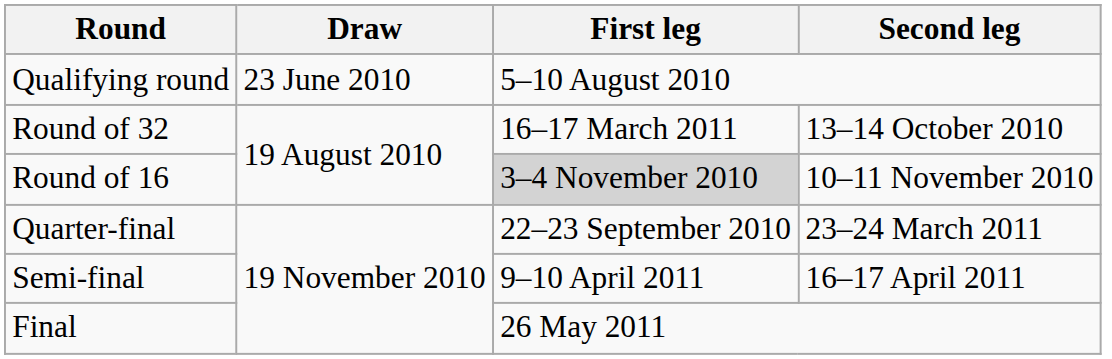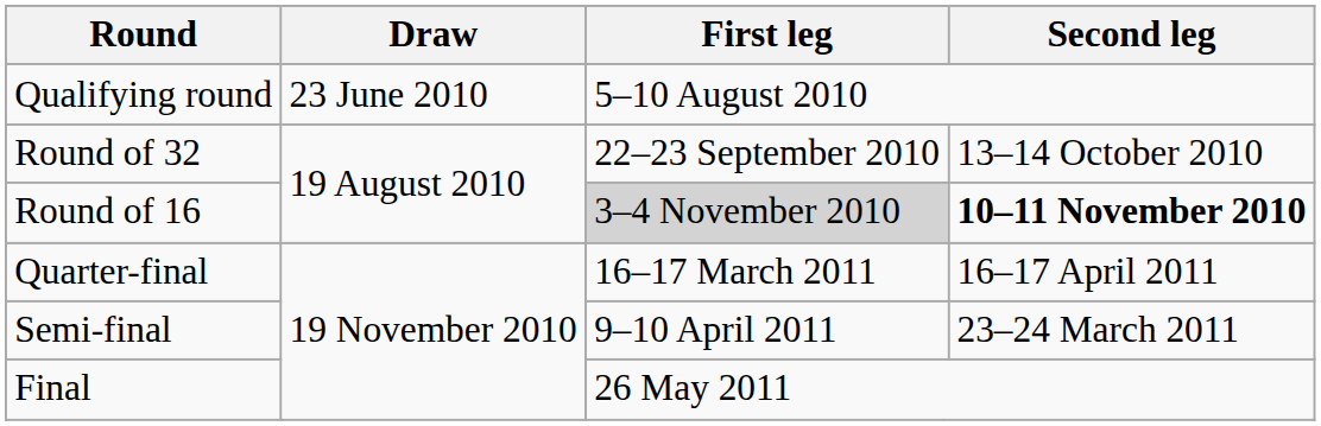Round of 32 | First leg: 16–17 March 2011 -> 22–23 September 2010
Round of 16 | Second leg: normal -> bold
Quarter-final | First leg: 22–23 September 2010 -> 16–17 March 2011
Quarter-final | Second leg: 23–24 March 2011 -> 16–17 April 2011
Semi-final | Second leg: 16–17 April 2011 -> 23–24 March 2011
